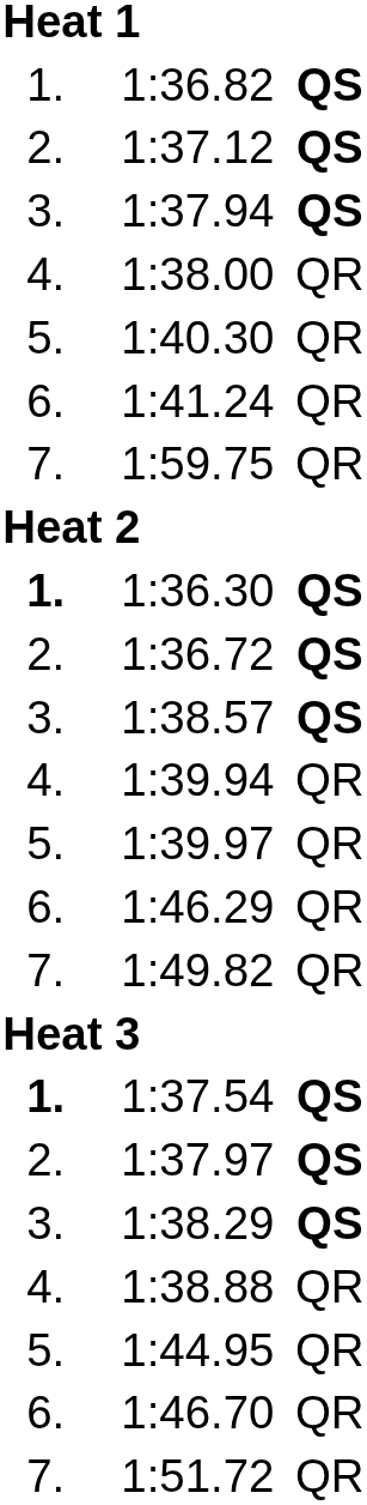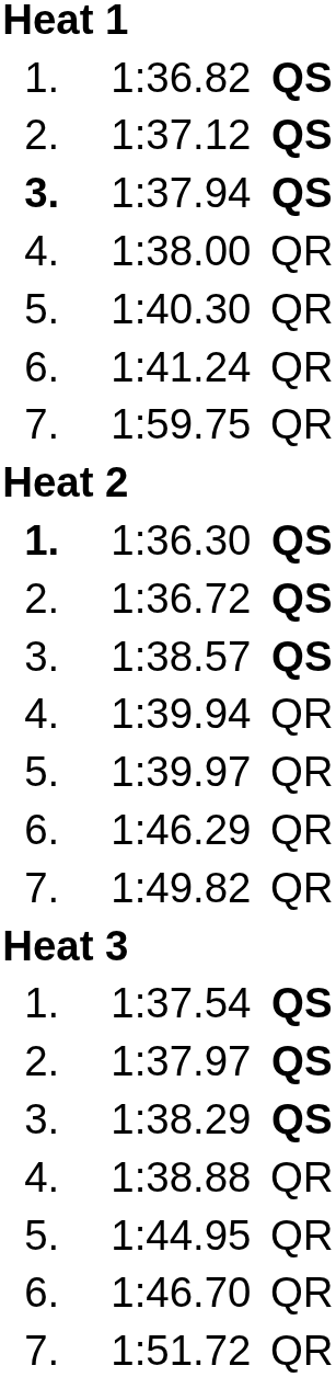1:37.94 | column 1: normal -> bold
1:37.54 | column 1: bold -> normal
